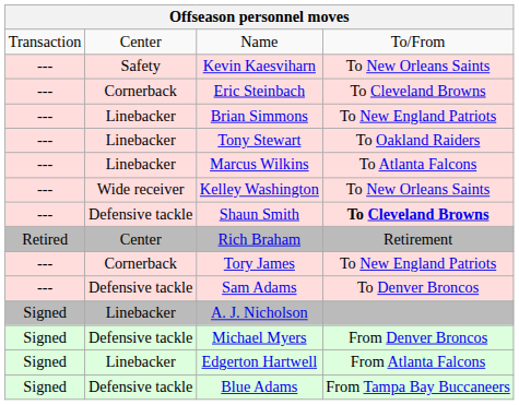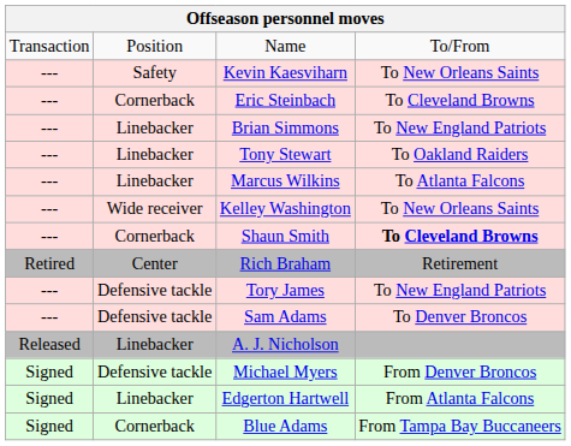Name | column 2: Center -> Position
Shaun Smith | column 2: Defensive tackle -> Cornerback
Tory James | column 2: Cornerback -> Defensive tackle
A. J. Nicholson | column 1: Signed -> Released
Blue Adams | column 2: Defensive tackle -> Cornerback
